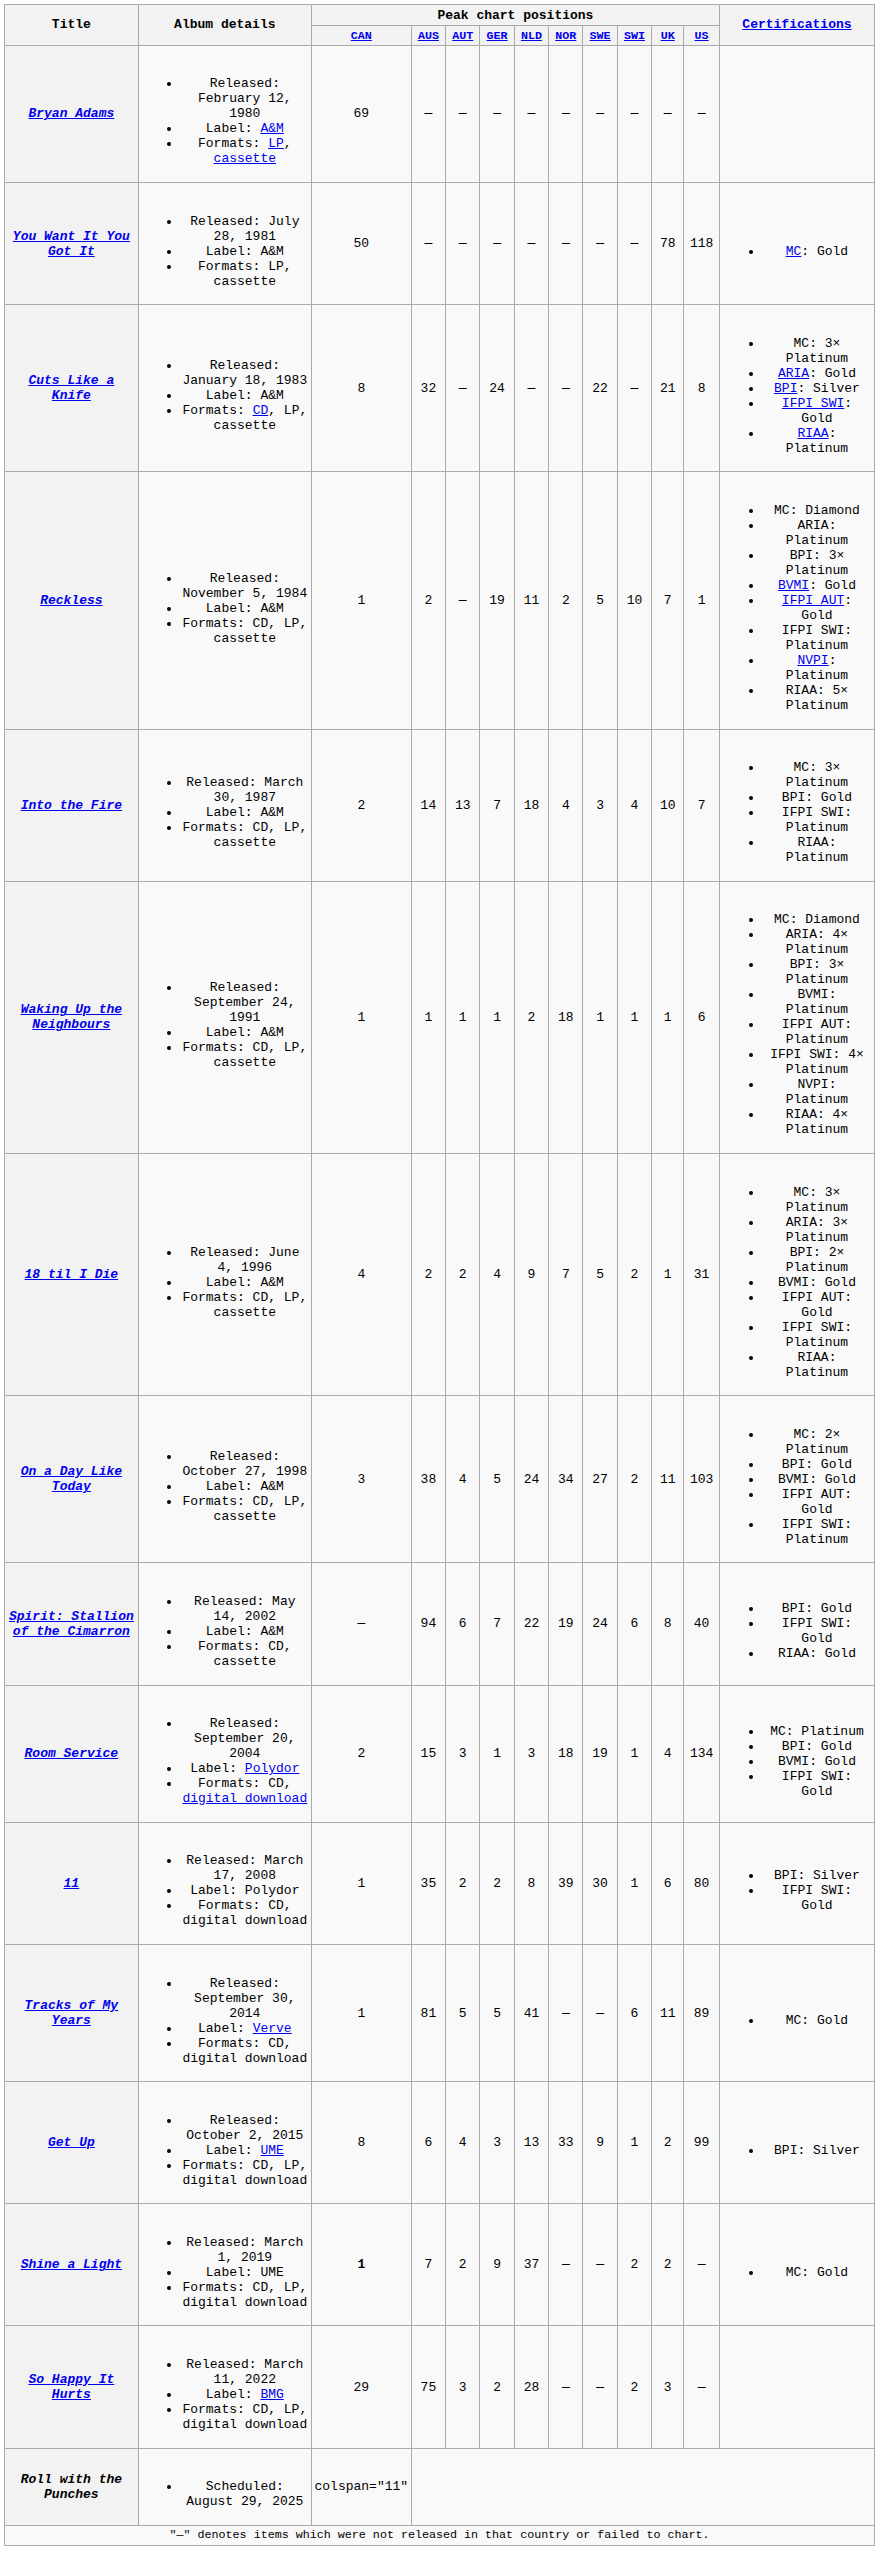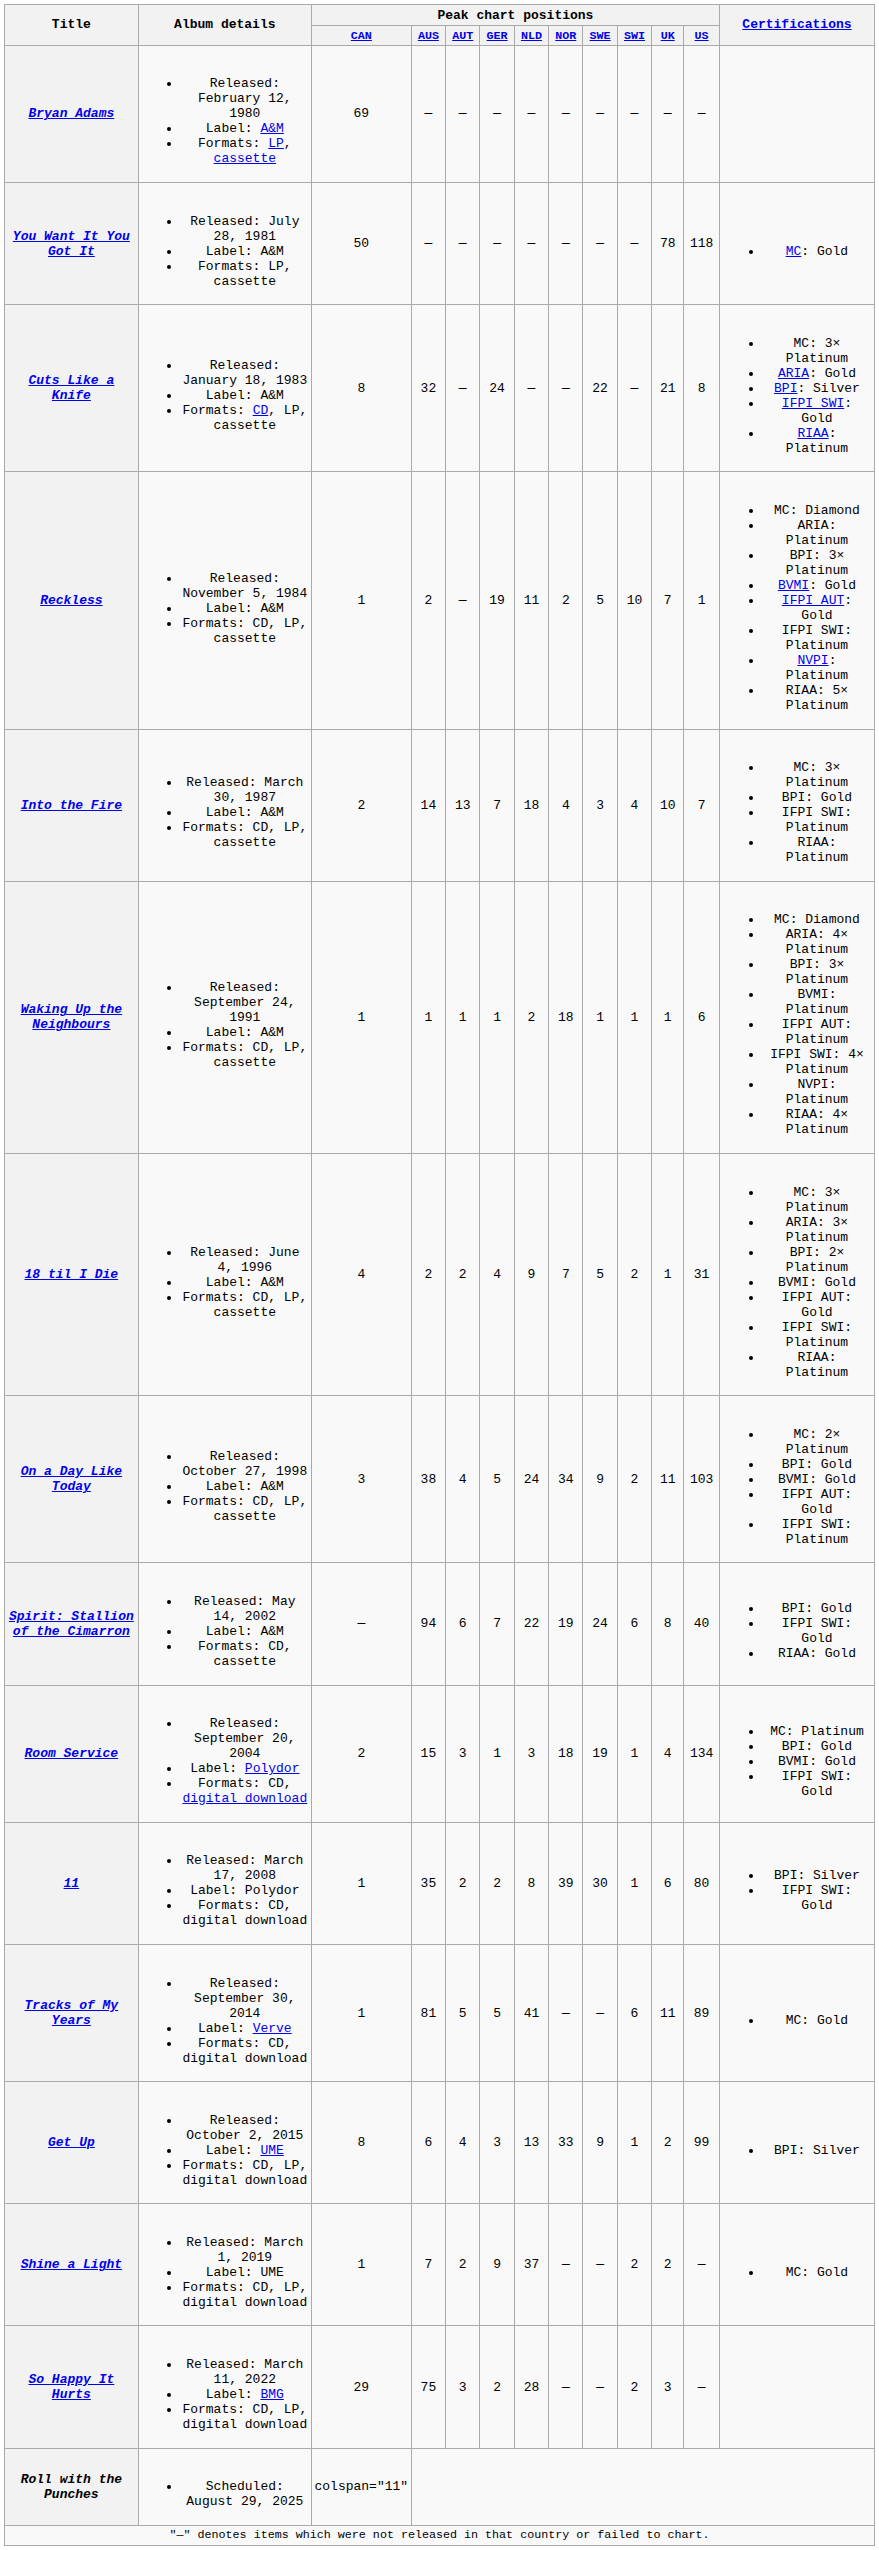On a Day Like Today | Peak chart positions / SWE: 27 -> 9
Shine a Light | Peak chart positions / CAN: bold -> normal
